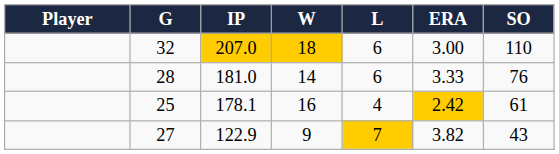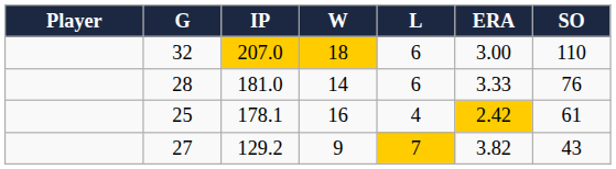27 | IP: 122.9 -> 129.2
